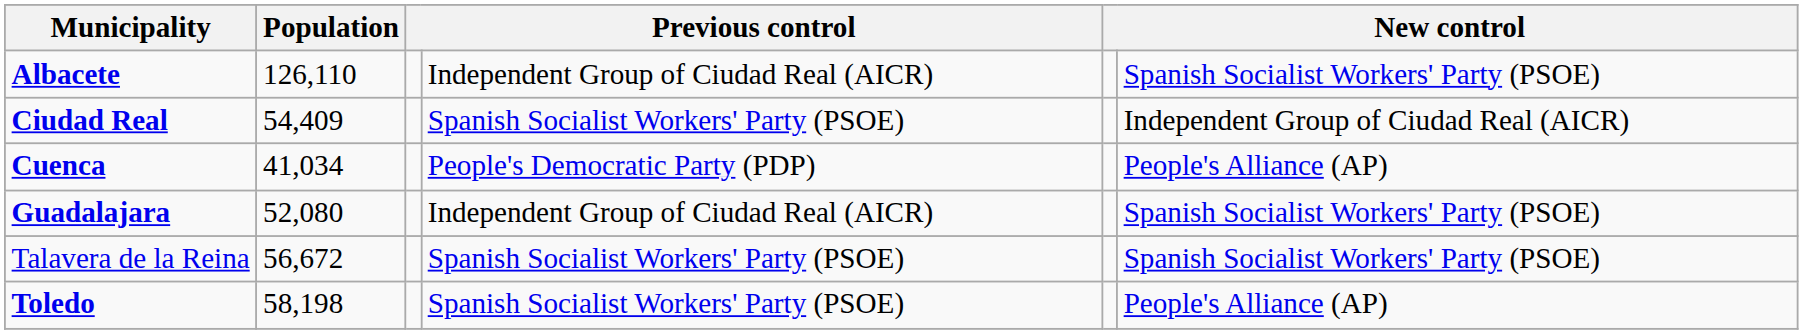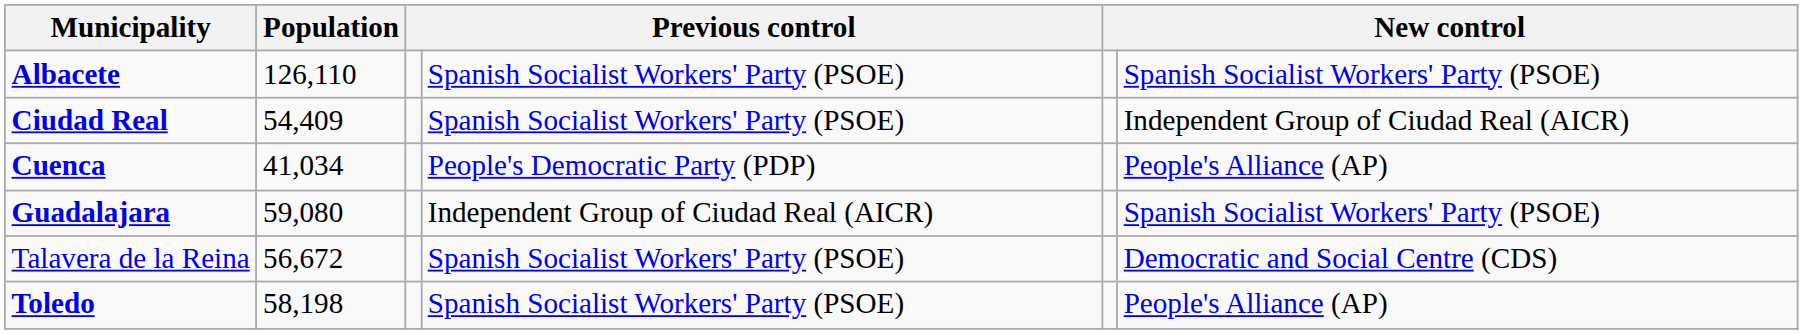Albacete | column 4: Independent Group of Ciudad Real (AICR) -> Spanish Socialist Workers' Party (PSOE)
Guadalajara | Population: 52,080 -> 59,080
Talavera de la Reina | column 6: Spanish Socialist Workers' Party (PSOE) -> Democratic and Social Centre (CDS)
